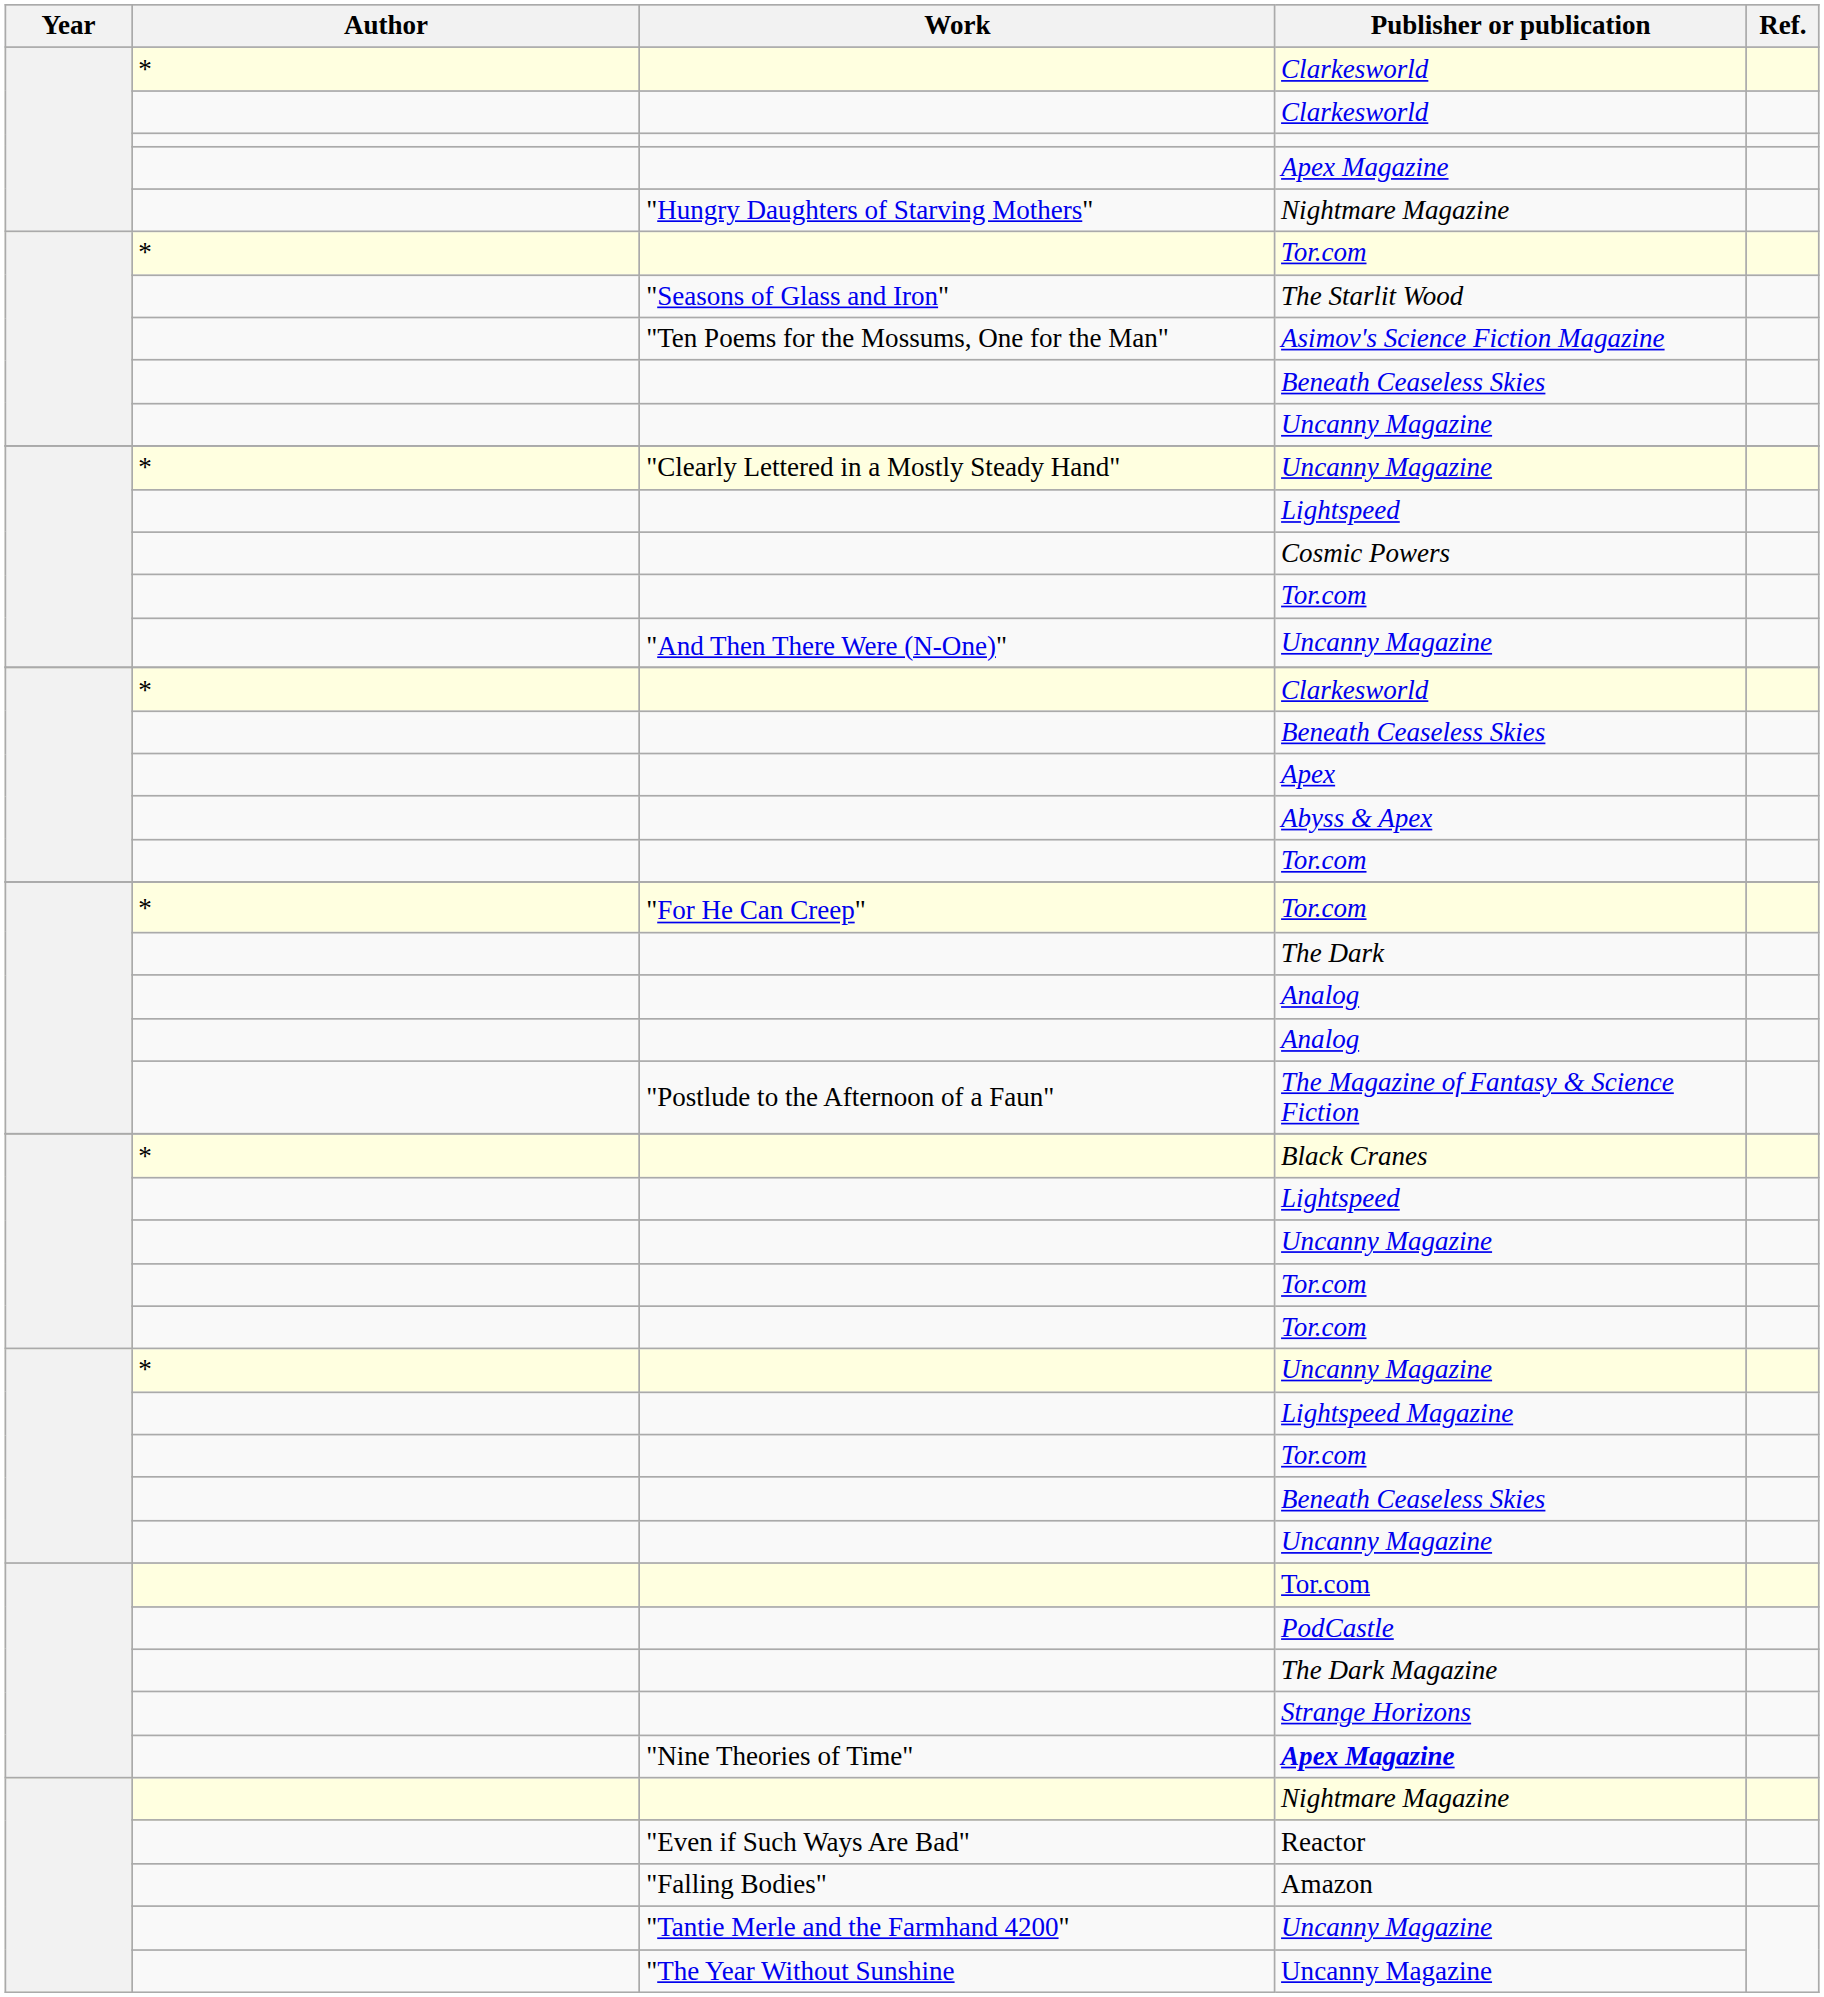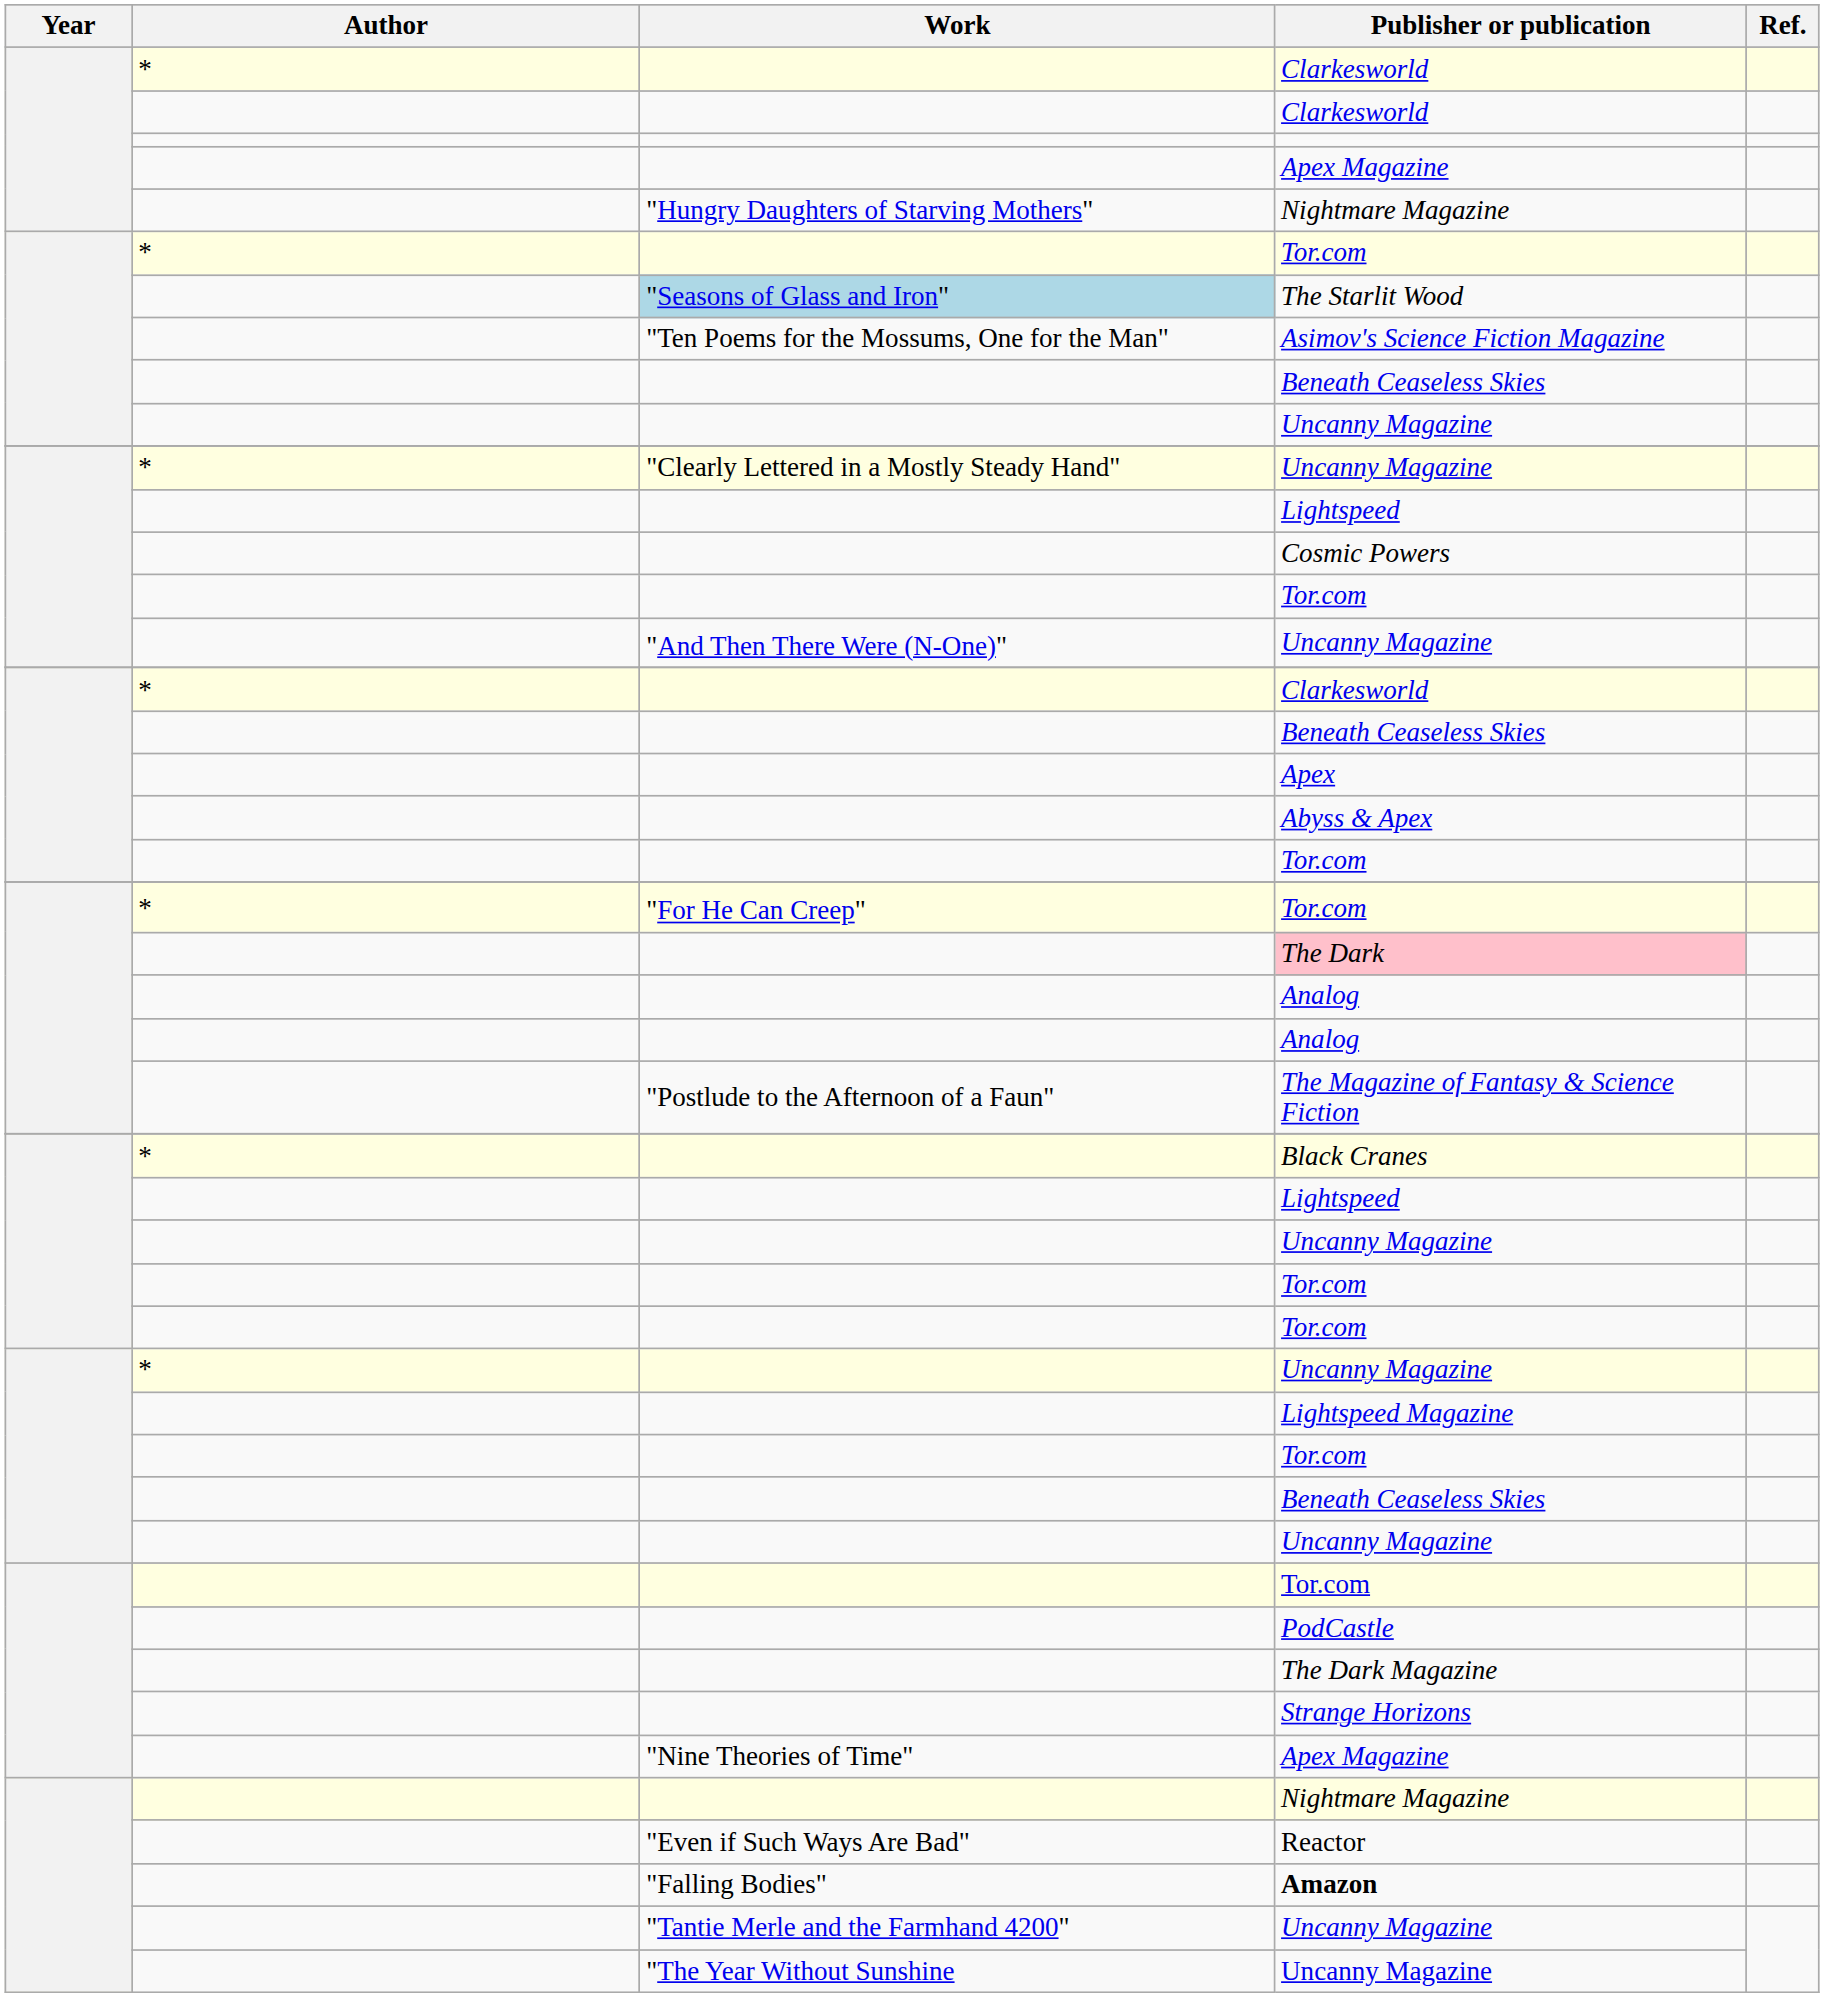The Starlit Wood | Work: no background -> lightblue background
The Dark | Publisher or publication: no background -> pink background
"Nine Theories of Time" / Apex Magazine | Publisher or publication: bold -> normal
Amazon | Publisher or publication: normal -> bold
